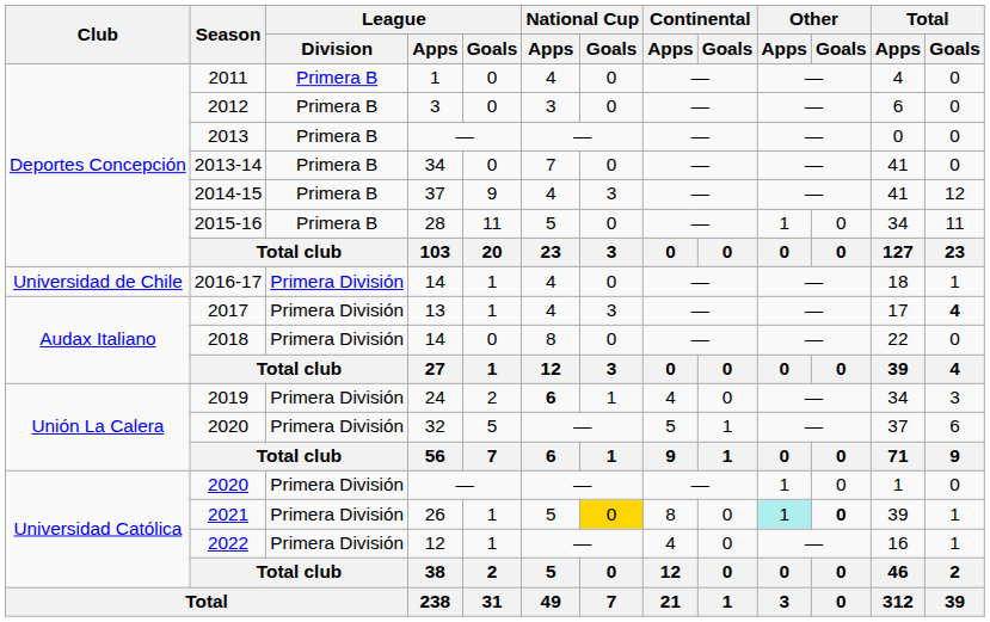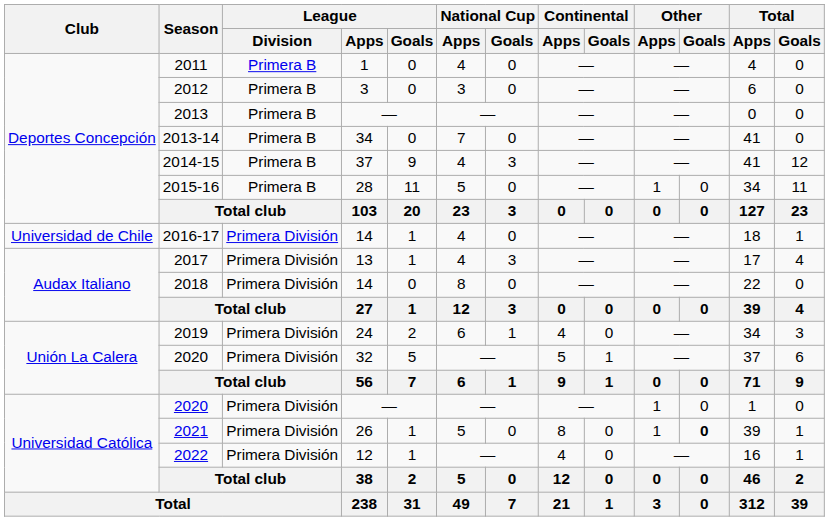2017 | Total / Goals: bold -> normal
2019 | National Cup / Apps: bold -> normal
2021 | National Cup / Goals: gold background -> no background
2021 | Other / Apps: paleturquoise background -> no background
